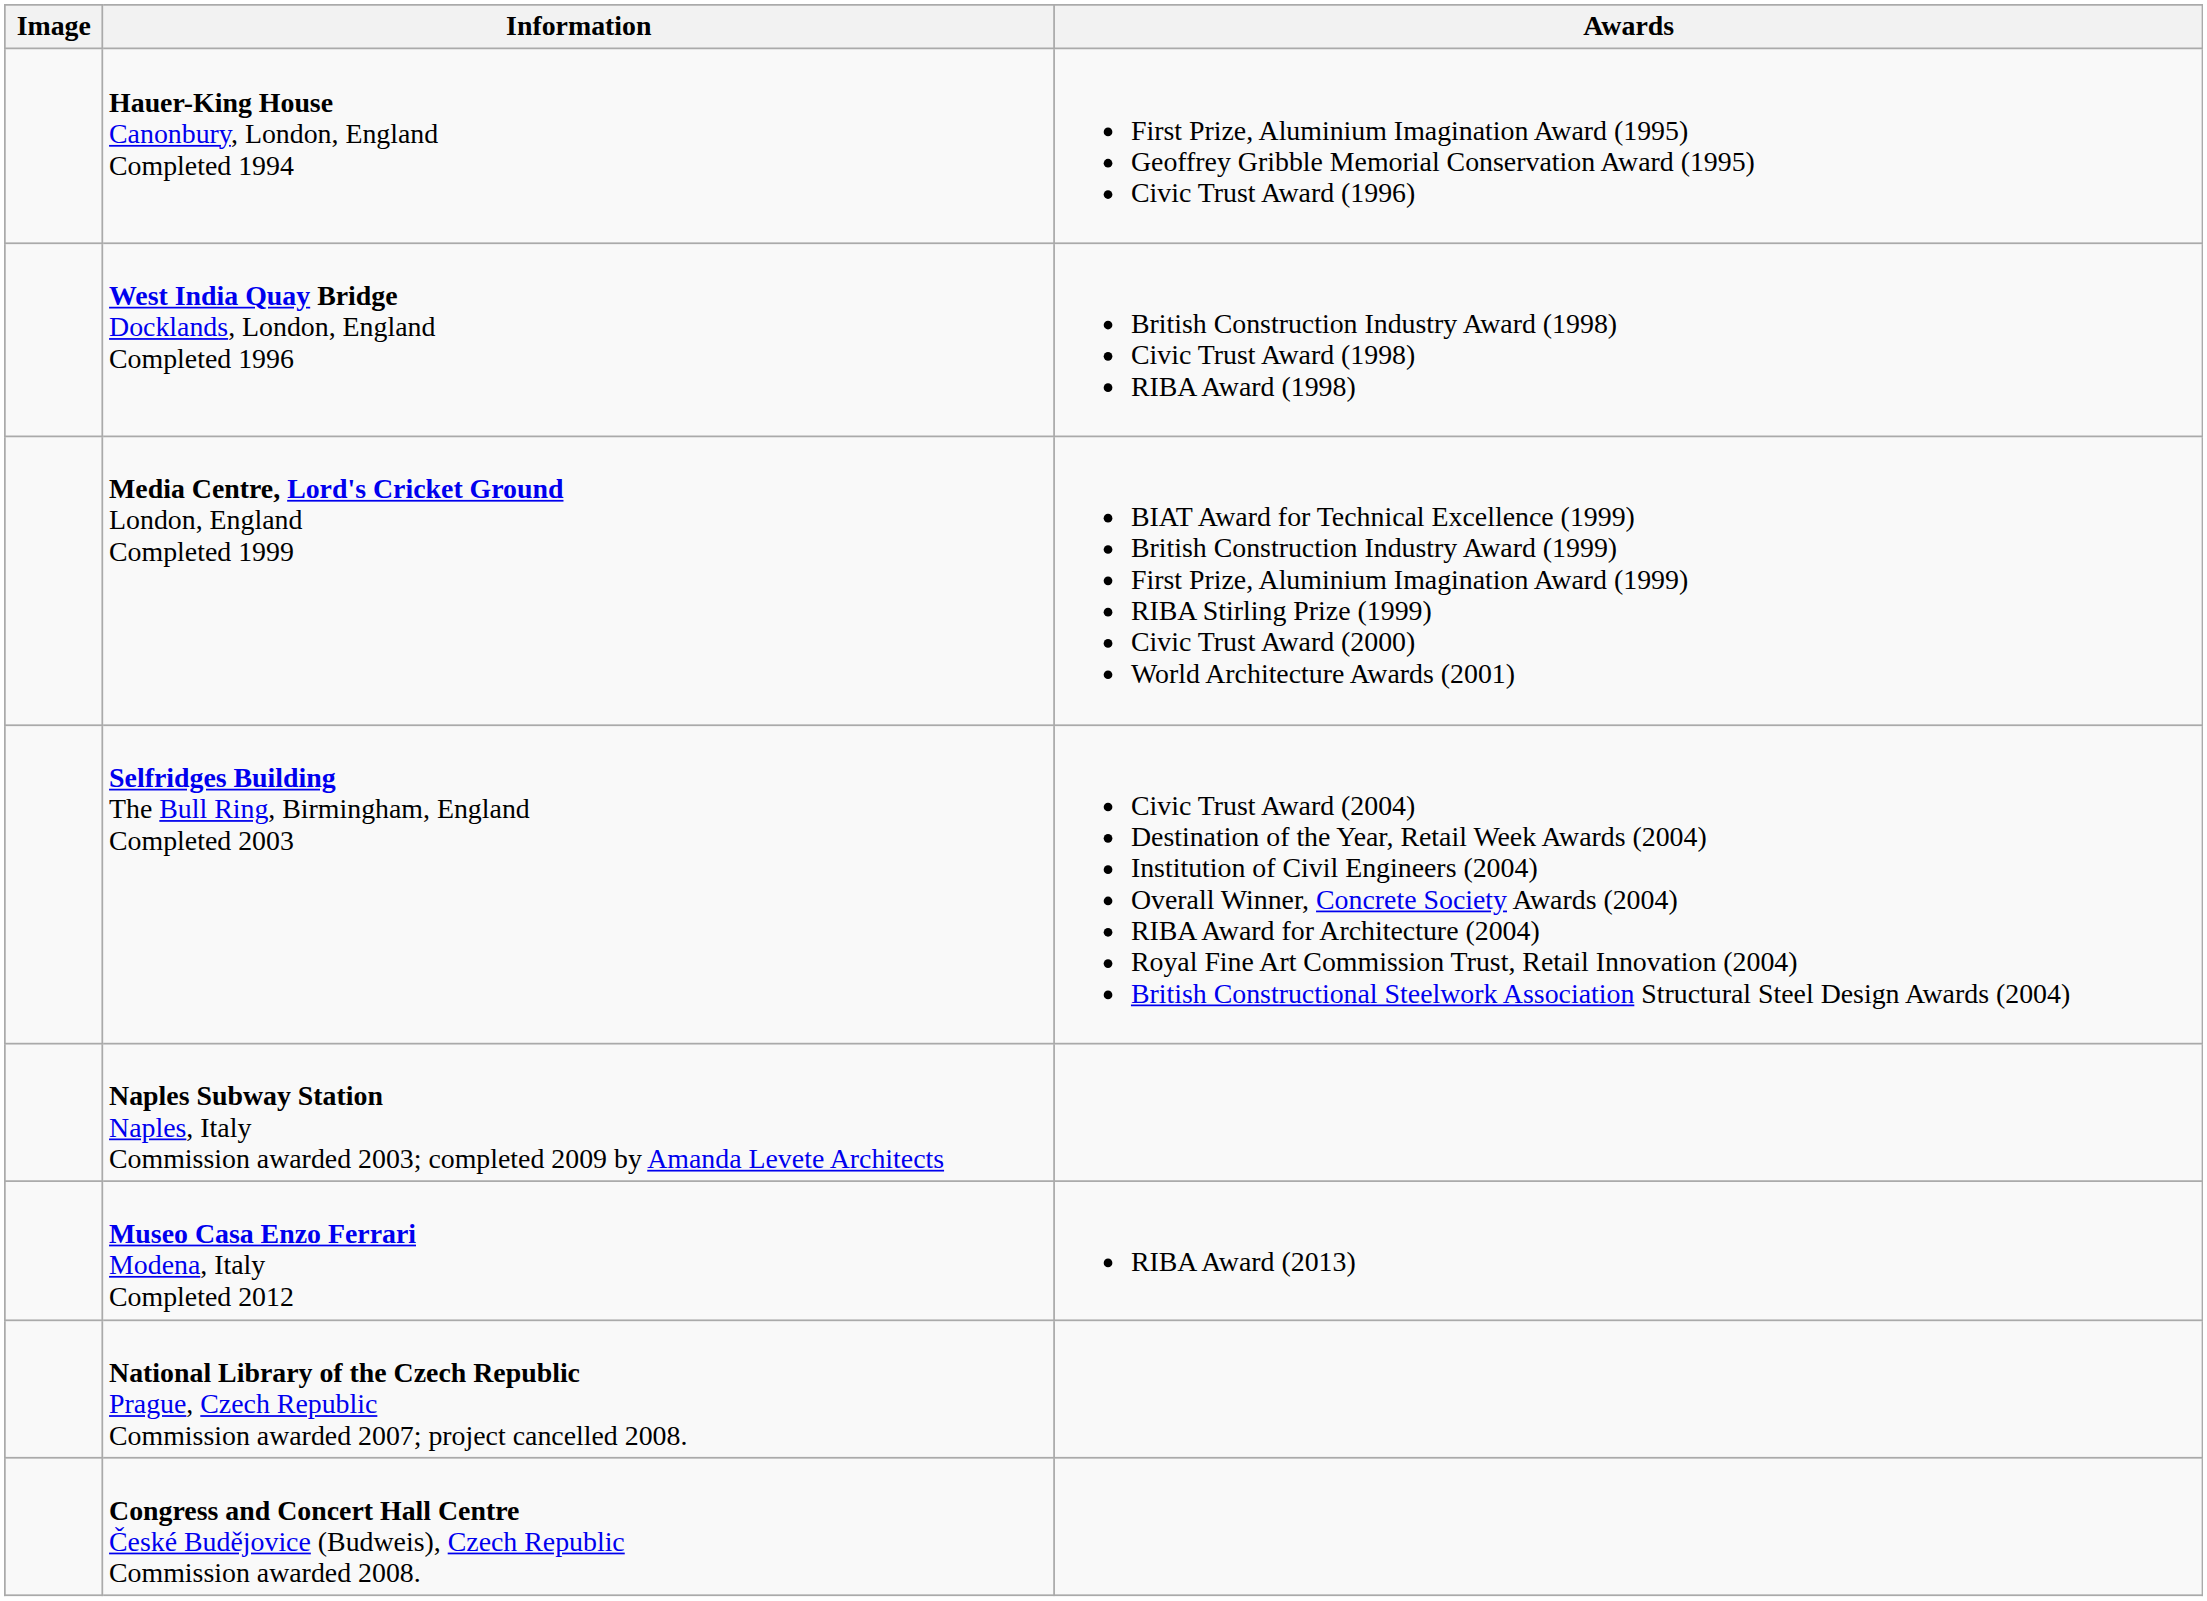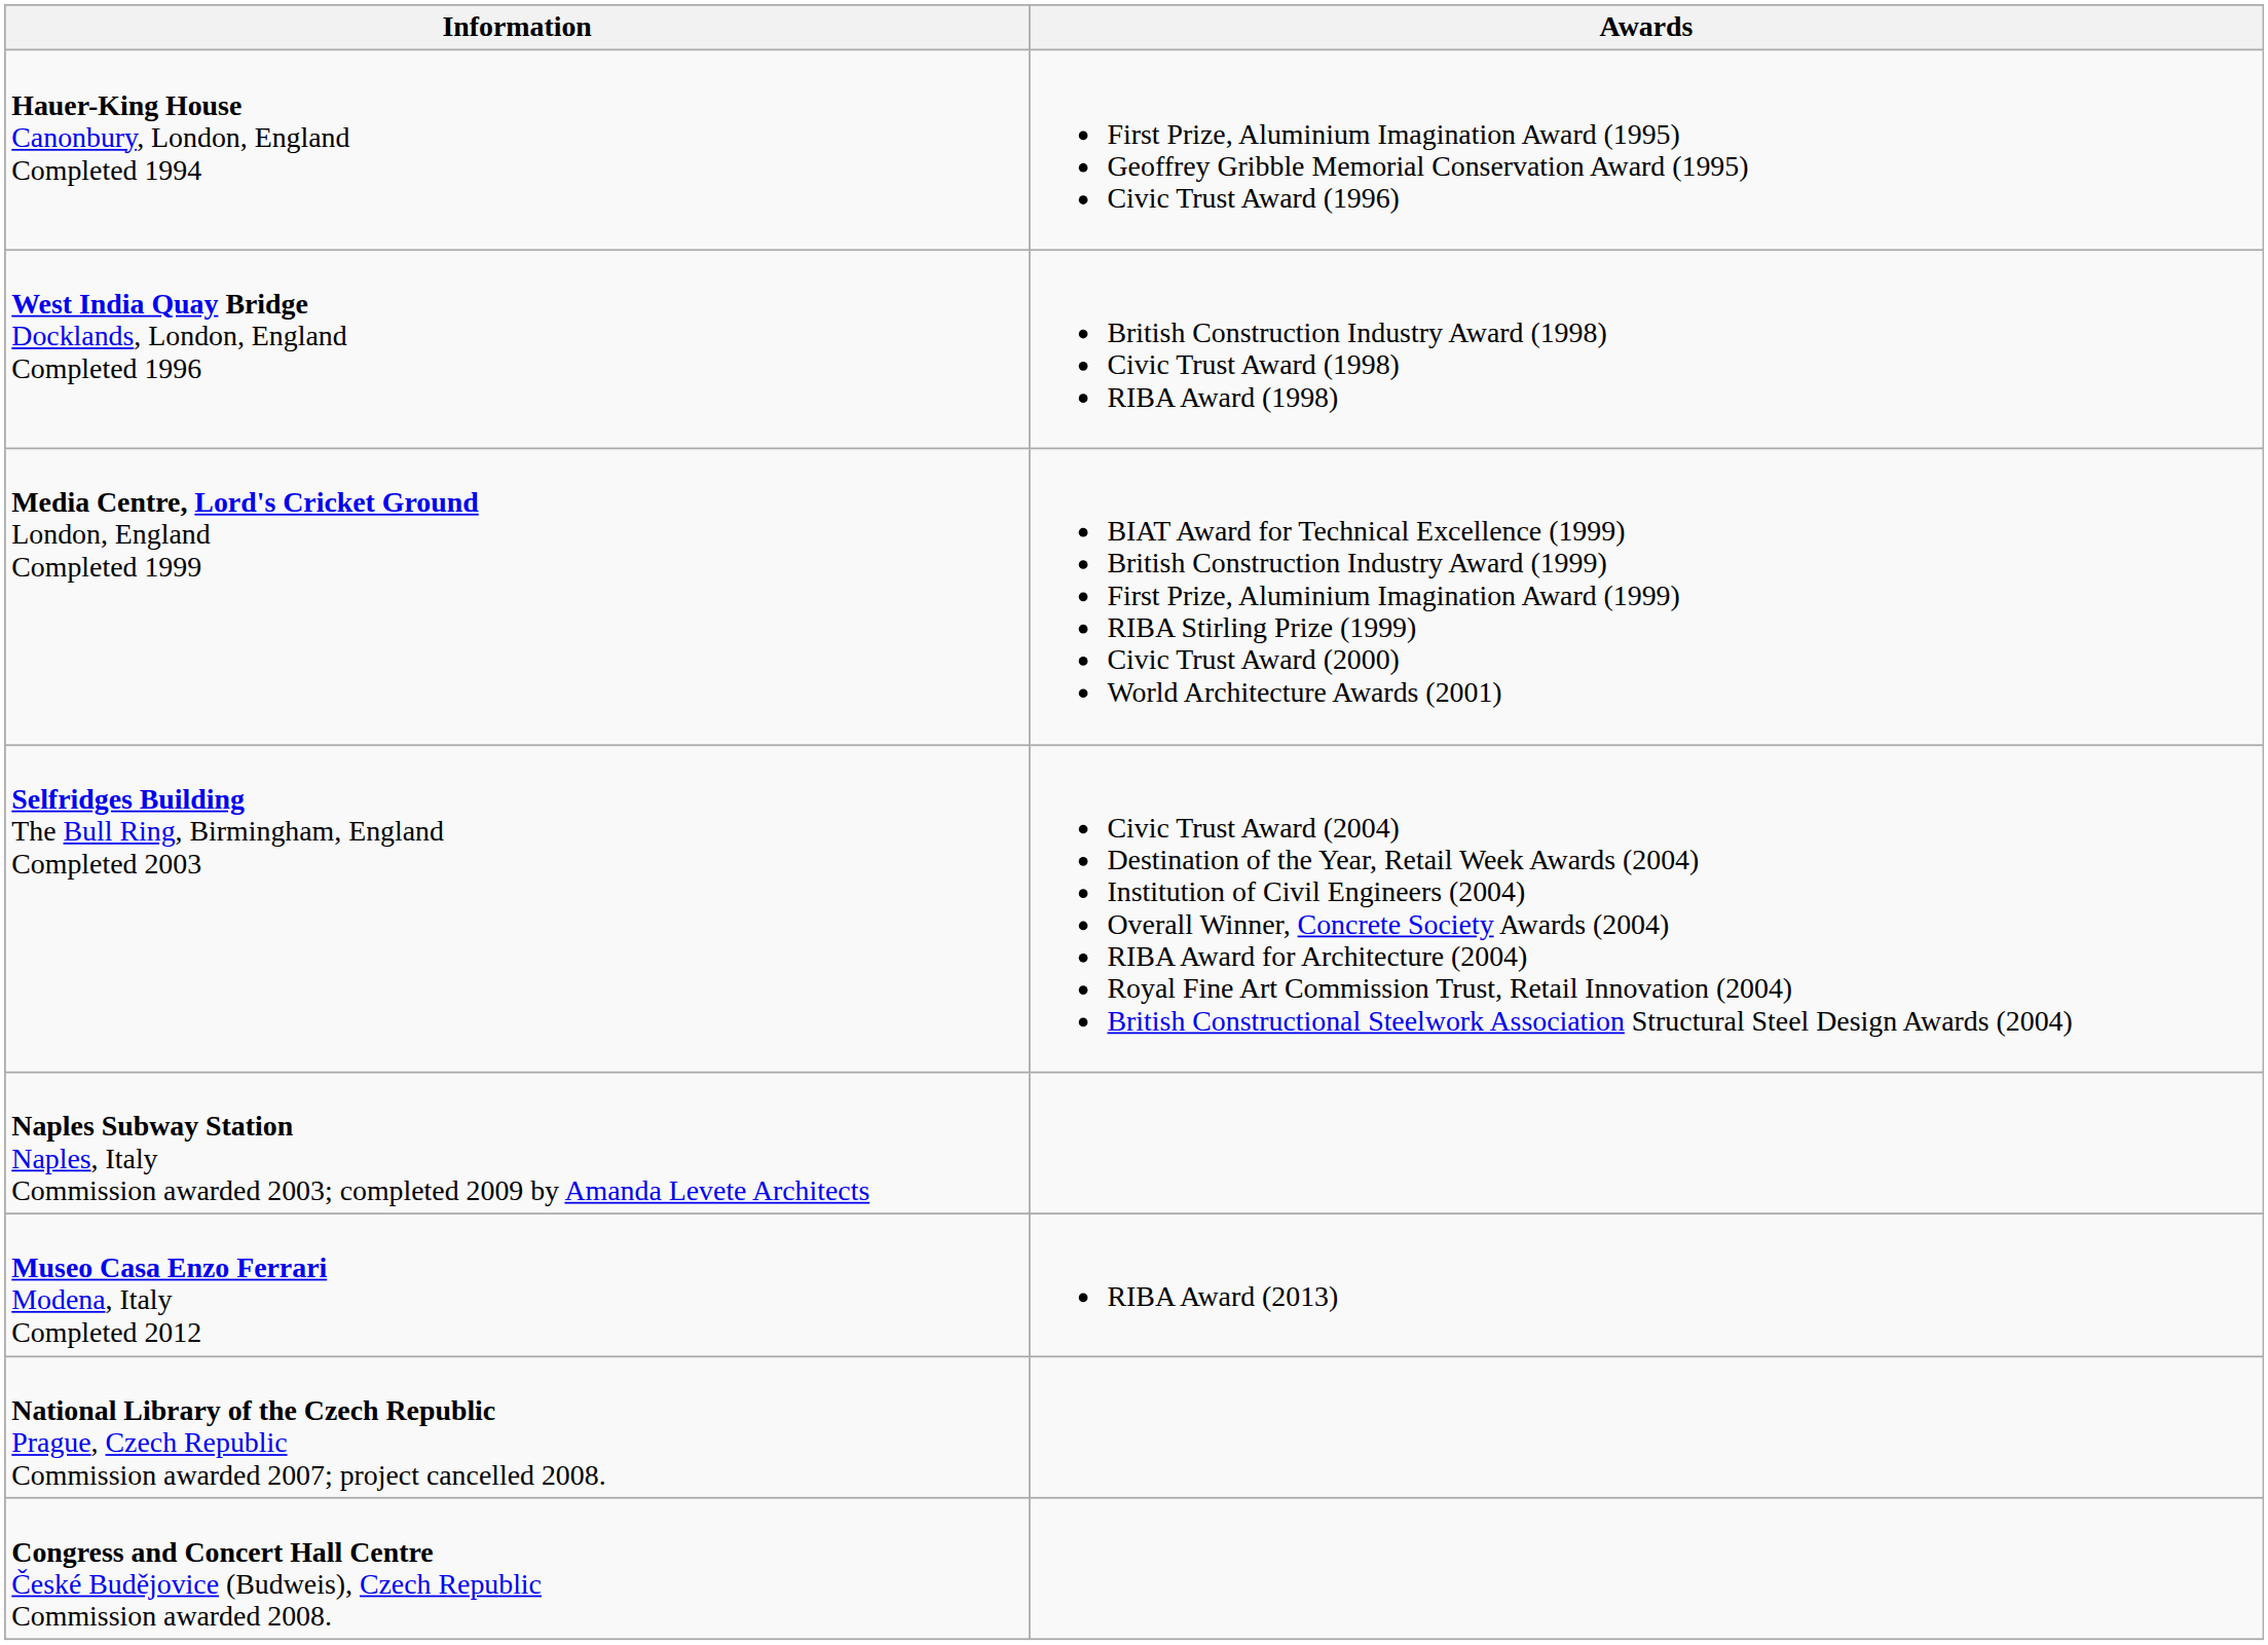- column: Image
